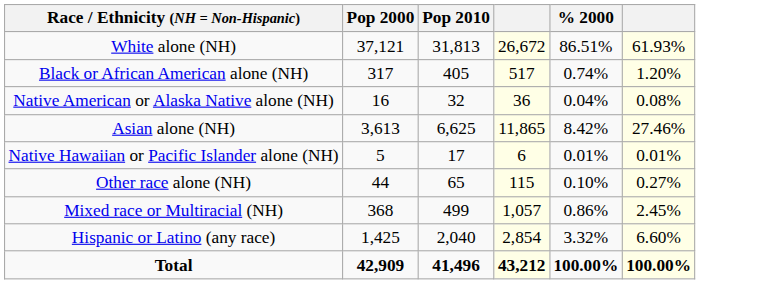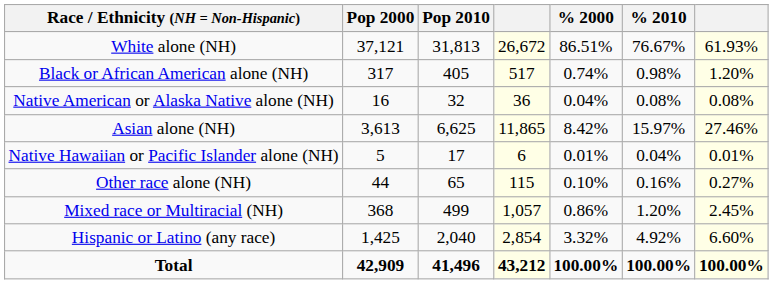+ column: % 2010 | 76.67% | 0.98% | 0.08% | 15.97% | 0.04% | 0.16% | 1.20% | 4.92% | 100.00%
